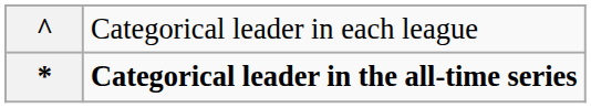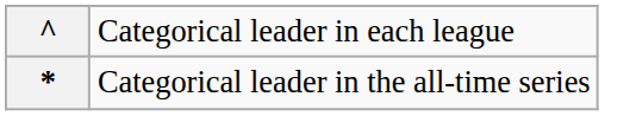row 2 | column 2: bold -> normal
